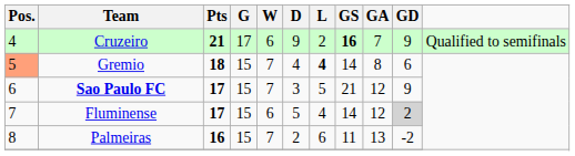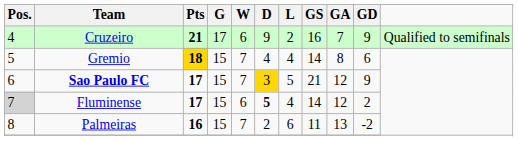Cruzeiro | GS: bold -> normal
Gremio | Pos.: lightsalmon background -> no background
Gremio | Pts: no background -> gold background
Gremio | L: bold -> normal
Sao Paulo FC | D: no background -> gold background
Fluminense | Pos.: no background -> lightgrey background
Fluminense | D: normal -> bold
Fluminense | GD: lightgrey background -> no background
